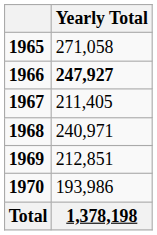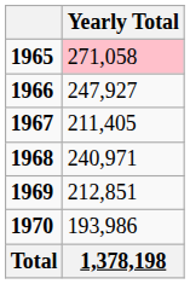1965 | Yearly Total: no background -> pink background
1966 | Yearly Total: bold -> normal
